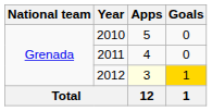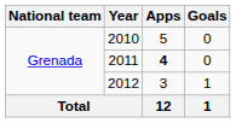2011 | Apps: normal -> bold
2012 | Apps: lightyellow background -> no background
2012 | Goals: gold background -> no background
